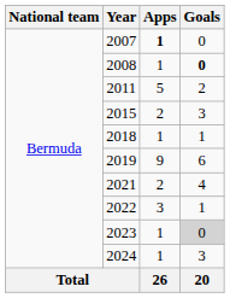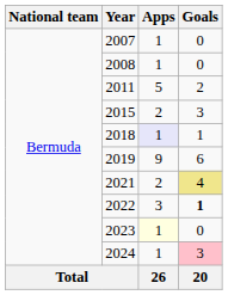2007 | Apps: bold -> normal
2008 | Goals: bold -> normal
2018 | Apps: no background -> lavender background
2021 | Goals: no background -> khaki background
2022 | Goals: normal -> bold
2023 | Apps: no background -> lightyellow background
2023 | Goals: lightgrey background -> no background
2024 | Goals: no background -> pink background
